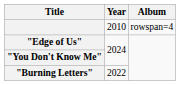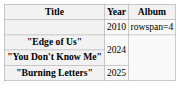"Burning Letters" | Year: 2022 -> 2025
